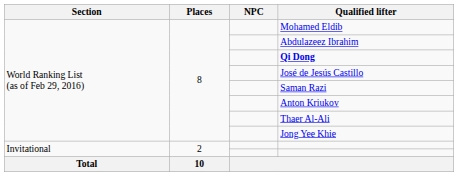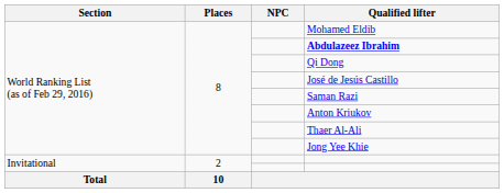Abdulazeez Ibrahim | Qualified lifter: normal -> bold
Qi Dong | Qualified lifter: bold -> normal
